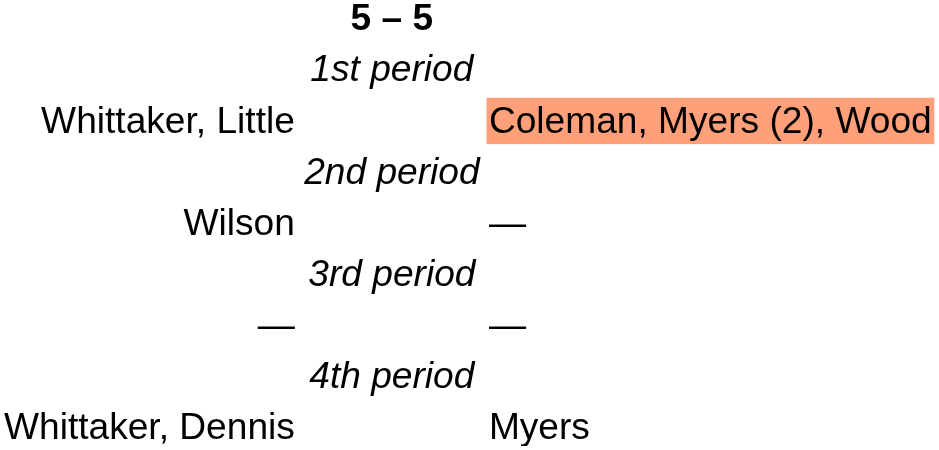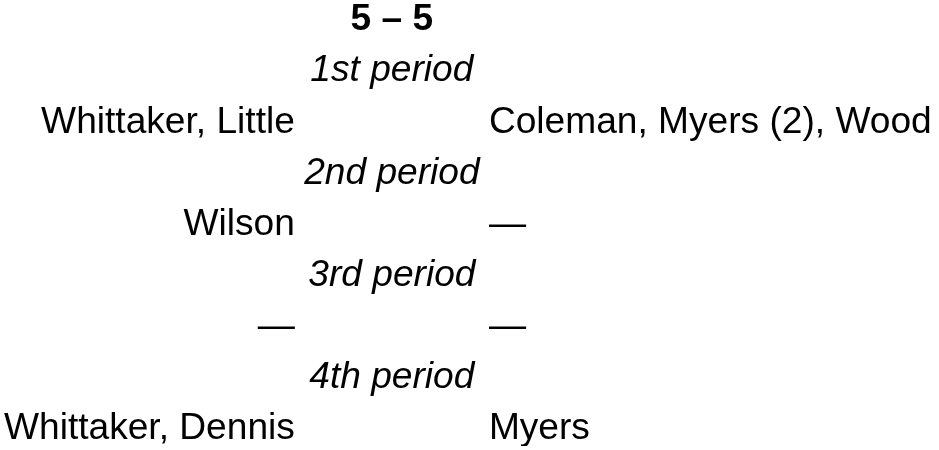Whittaker, Little | column 3: lightsalmon background -> no background
